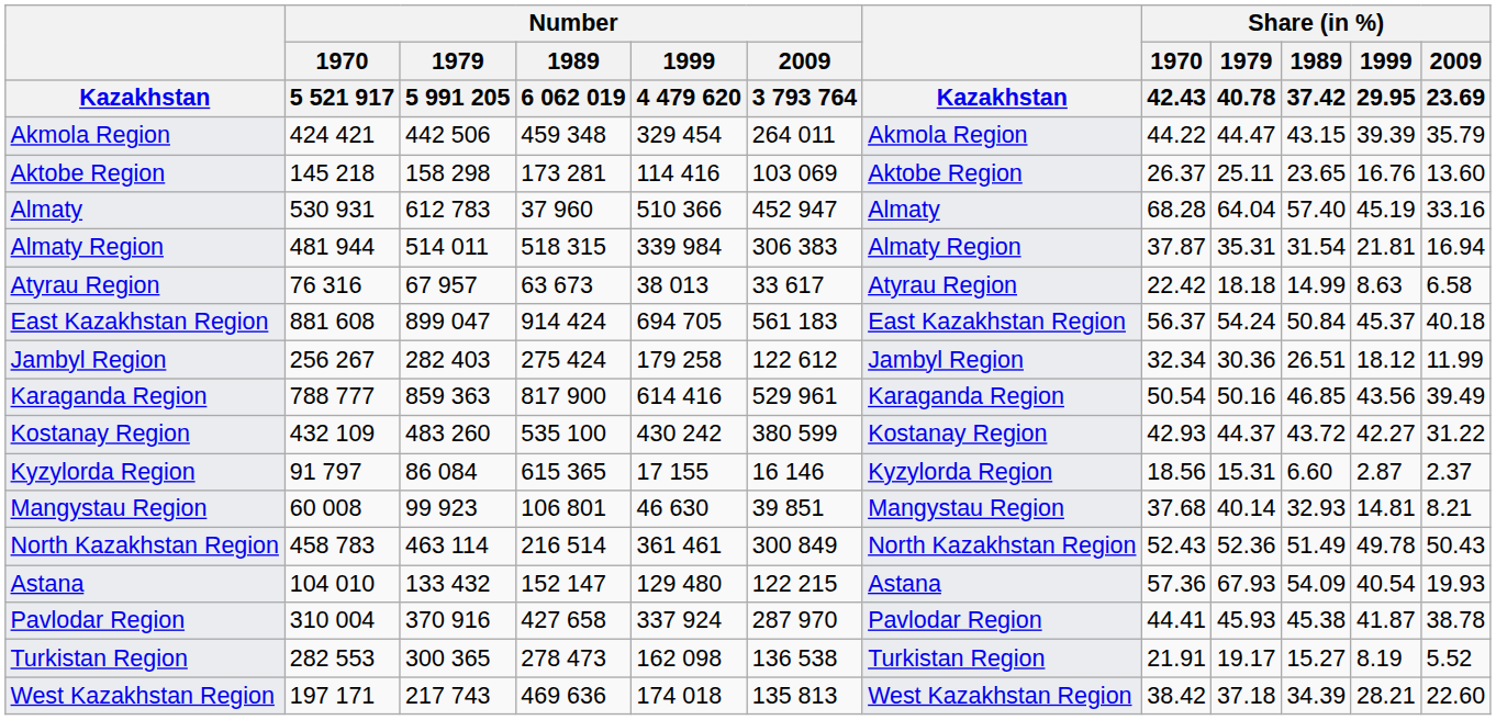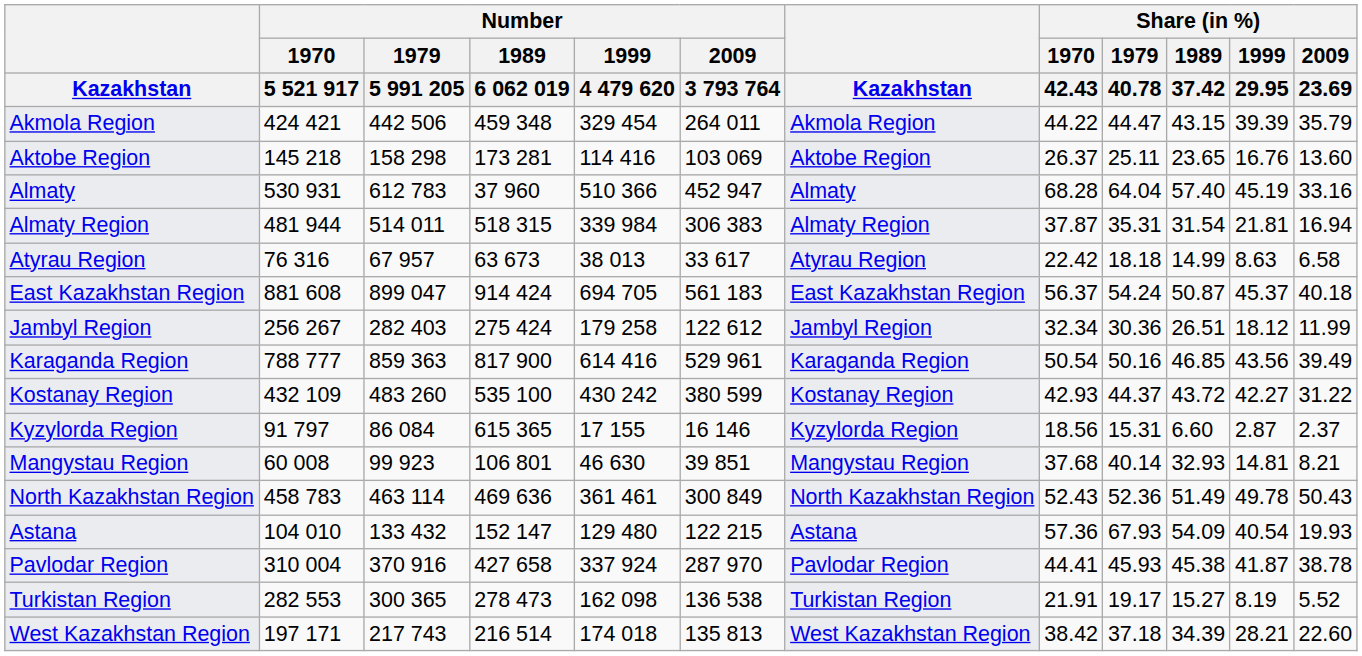row 9 | Share (in %) / 1989 / 37.42: 50.84 -> 50.87
row 15 | Number / 1989 / 6 062 019: 216 514 -> 469 636
row 19 | Number / 1989 / 6 062 019: 469 636 -> 216 514
